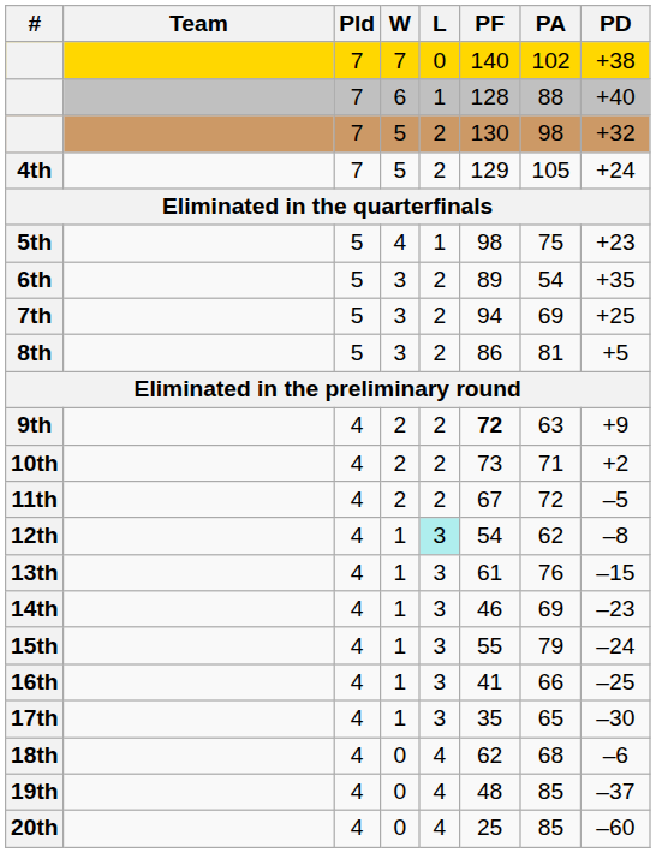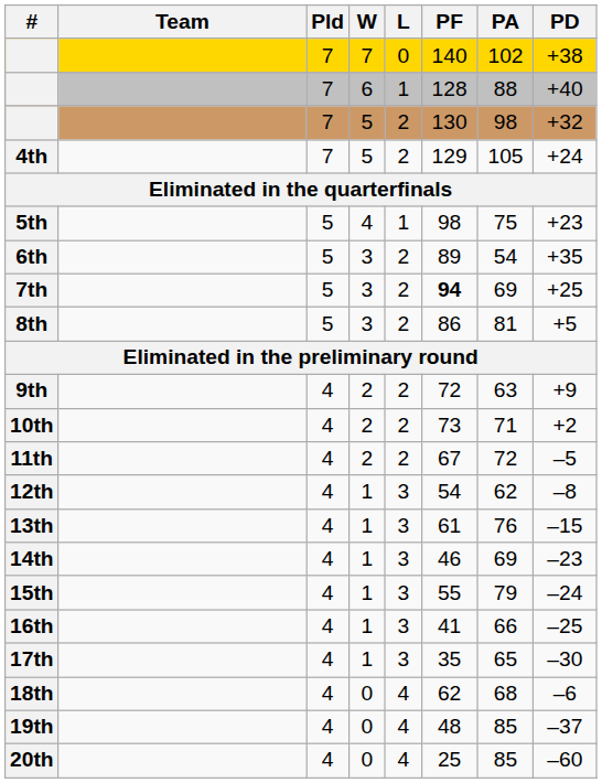7th | PF: normal -> bold
9th | PF: bold -> normal
12th | L: paleturquoise background -> no background
